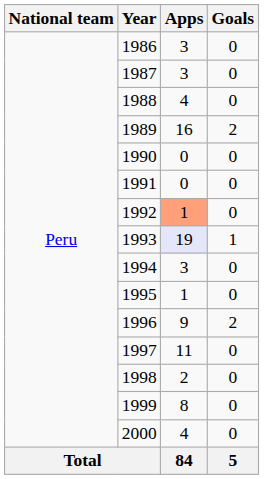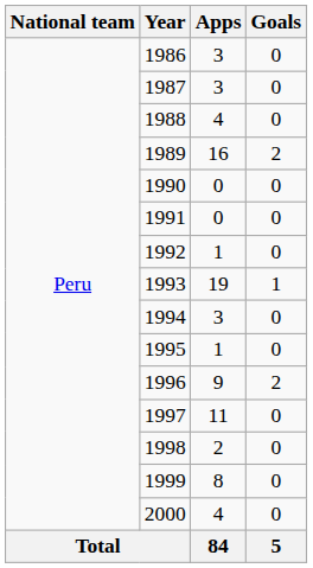1992 | Apps: lightsalmon background -> no background
1993 | Apps: lavender background -> no background
